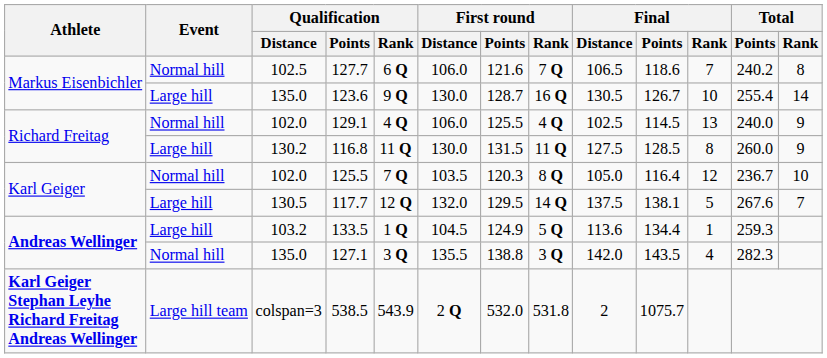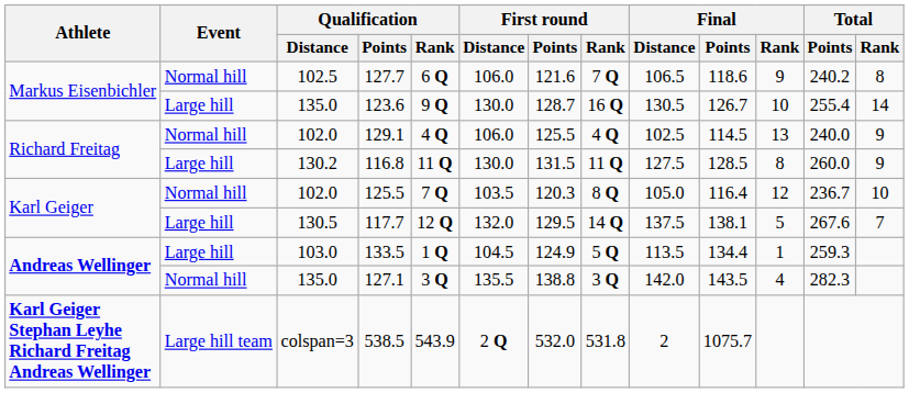127.7 | Final / Rank: 7 -> 9
133.5 | Qualification / Distance: 103.2 -> 103.0
133.5 | Final / Distance: 113.6 -> 113.5
